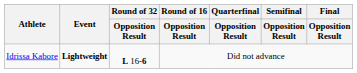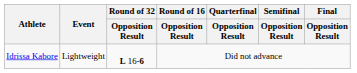Idrissa Kabore | Event: bold -> normal
